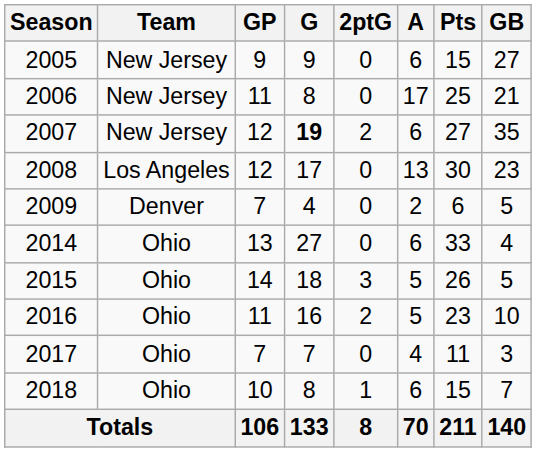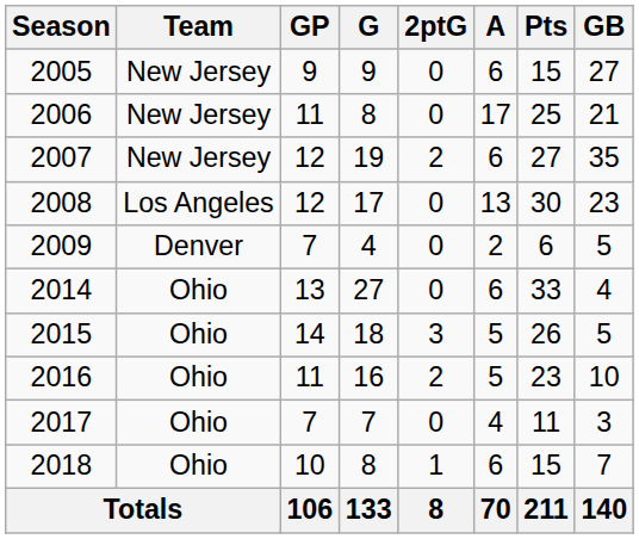2007 | G: bold -> normal
